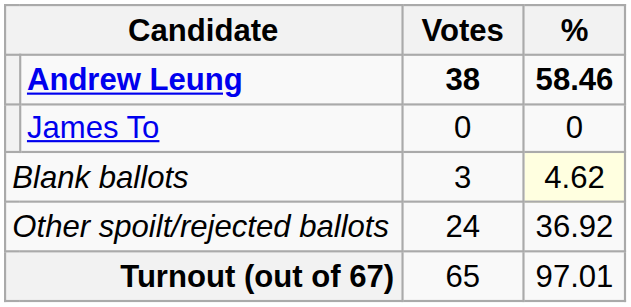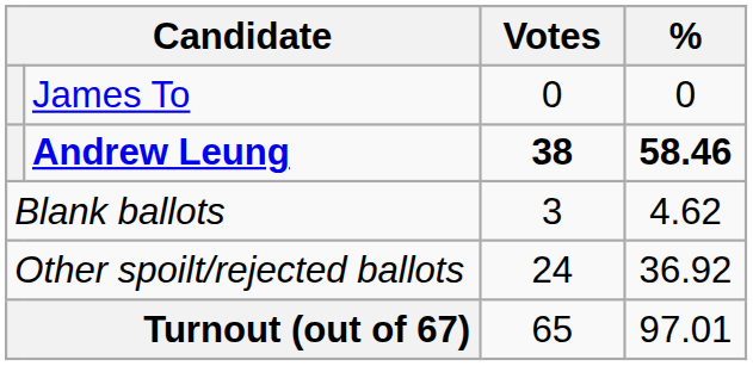rows swapped: Andrew Leung <-> James To
Blank ballots | %: lightyellow background -> no background
